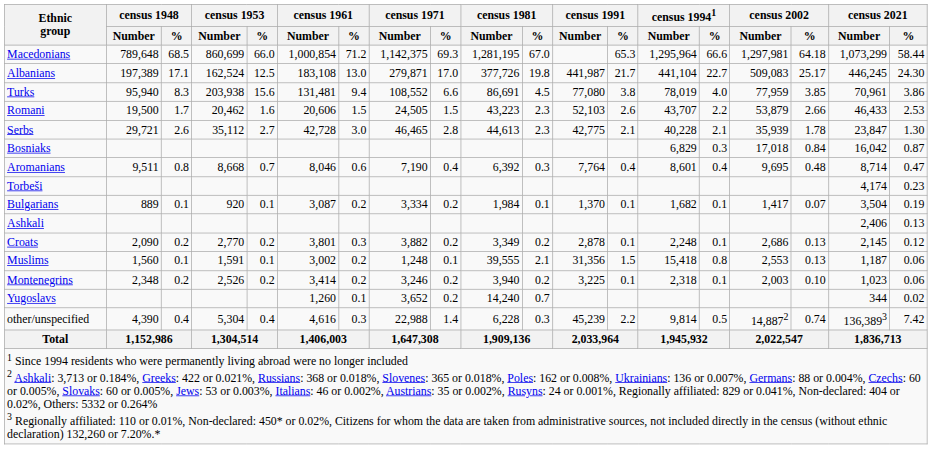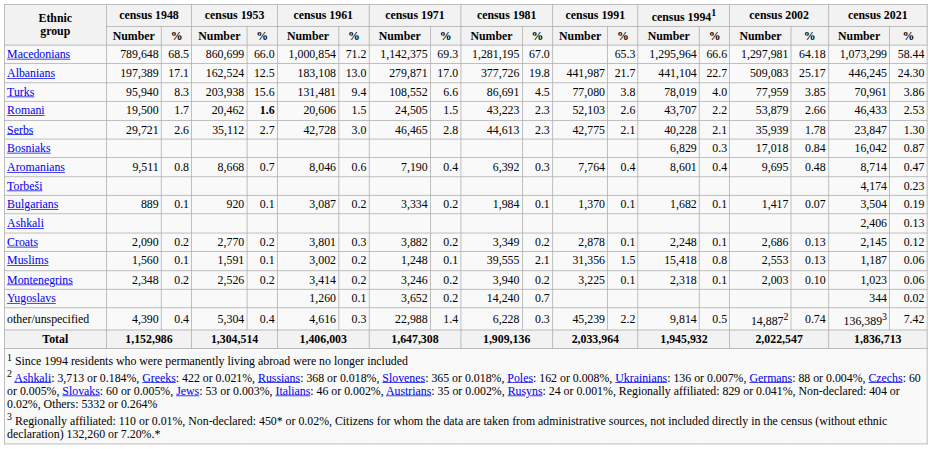Romani | census 1953 / %: normal -> bold
